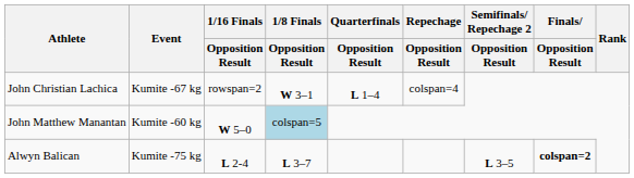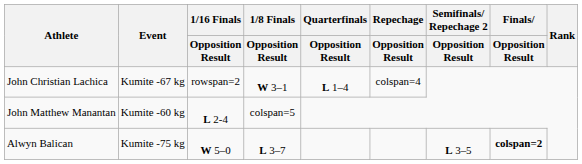John Matthew Manantan | 1/16 Finals / Opposition Result: W 5–0 -> L 2-4
John Matthew Manantan | 1/8 Finals / Opposition Result: lightblue background -> no background
Alwyn Balican | 1/16 Finals / Opposition Result: L 2-4 -> W 5–0
